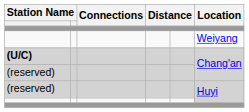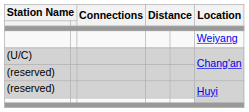(U/C) | column 1: bold -> normal
